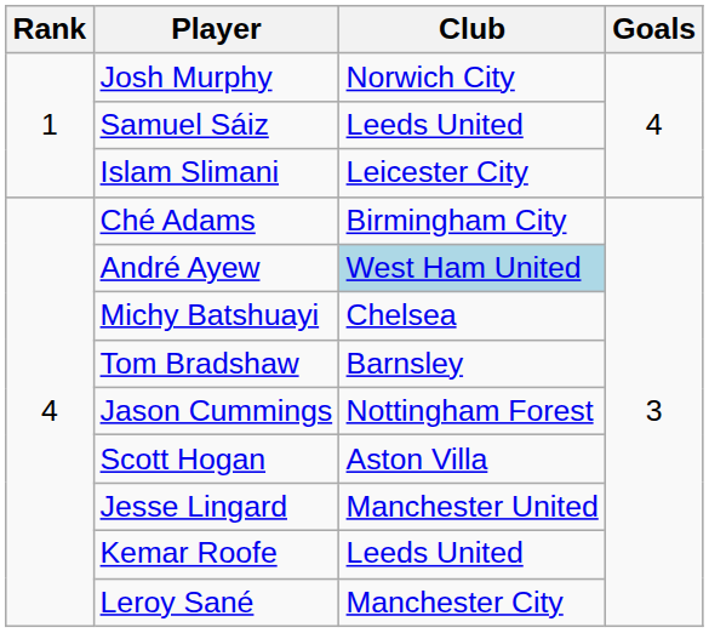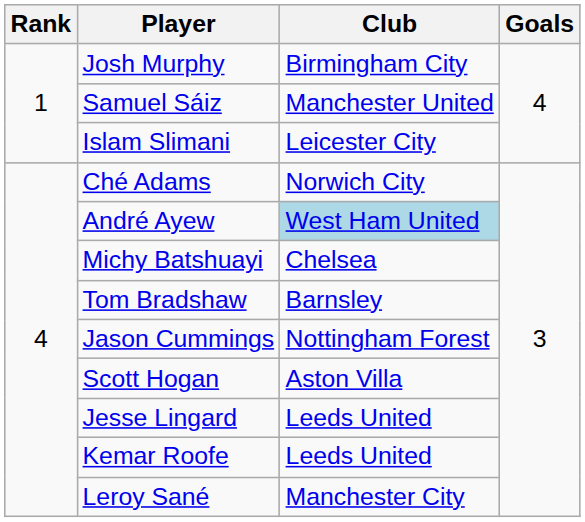Josh Murphy | Club: Norwich City -> Birmingham City
Samuel Sáiz | Club: Leeds United -> Manchester United
Ché Adams | Club: Birmingham City -> Norwich City
Jesse Lingard | Club: Manchester United -> Leeds United
